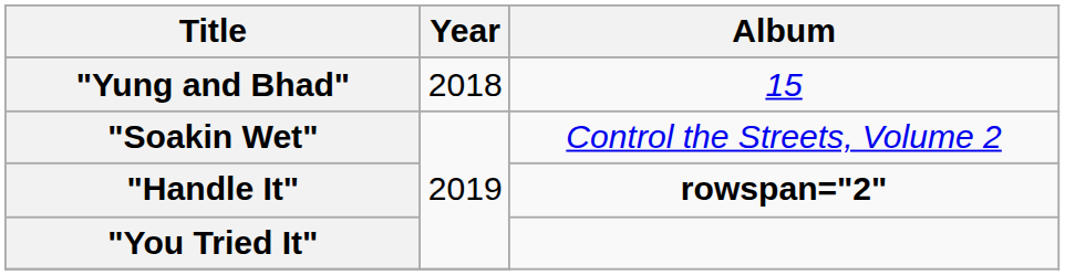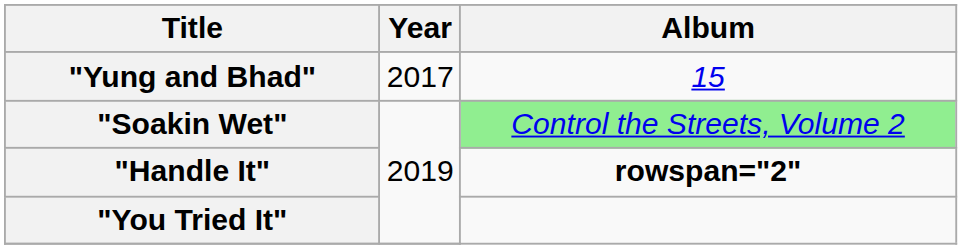"Yung and Bhad" | Year: 2018 -> 2017
"Soakin Wet" | Album: no background -> lightgreen background
